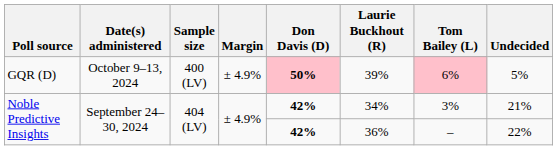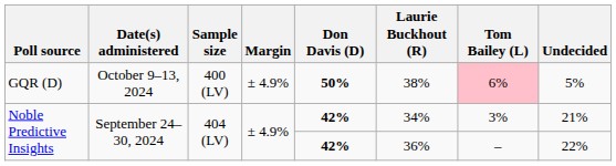GQR (D) | Don Davis (D): pink background -> no background
GQR (D) | Laurie Buckhout (R): 39% -> 38%
